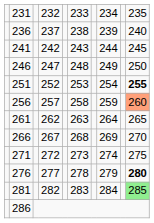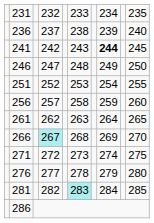241 | column 8: normal -> bold
251 | column 10: bold -> normal
256 | column 10: lightsalmon background -> no background
266 | column 4: no background -> paleturquoise background
276 | column 10: bold -> normal
281 | column 6: no background -> paleturquoise background
281 | column 10: lightgreen background -> no background
